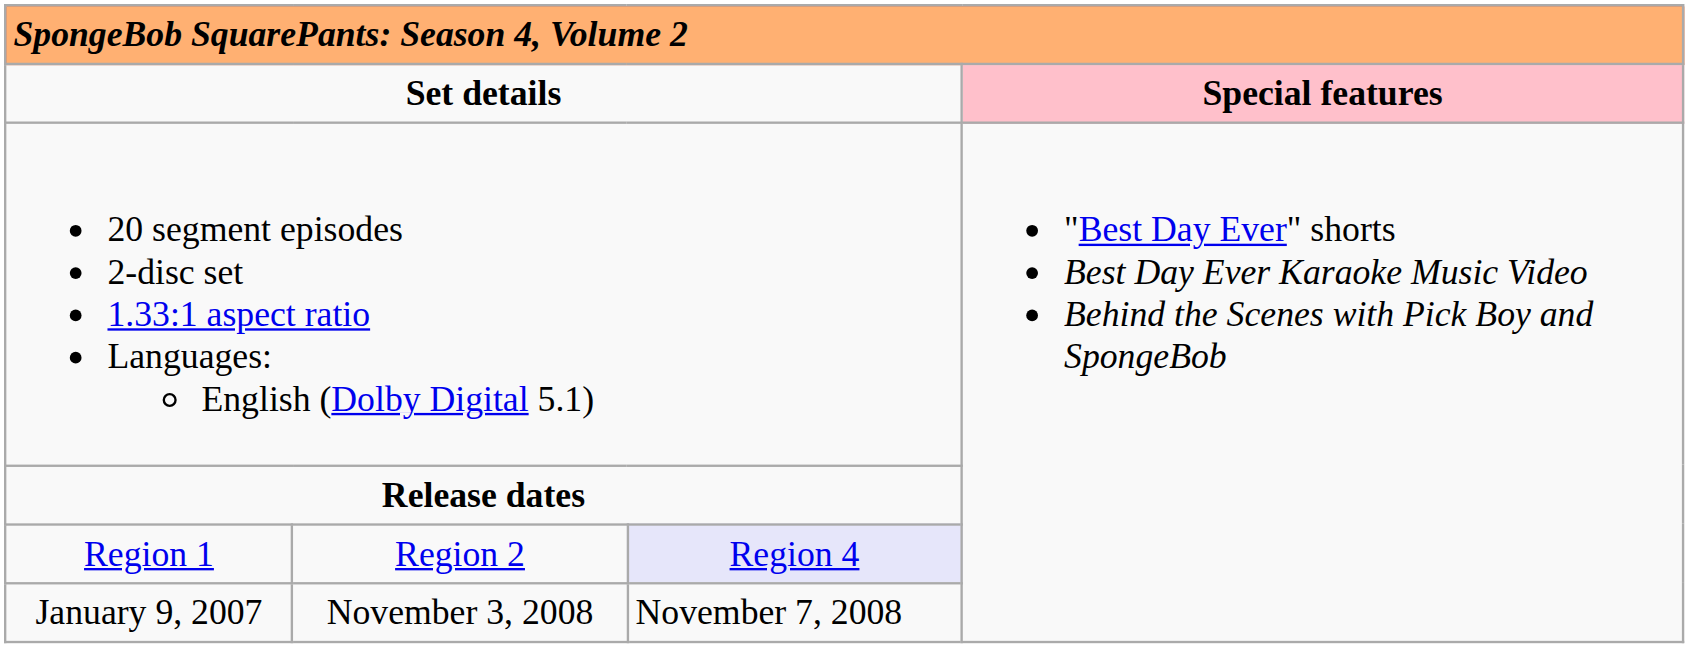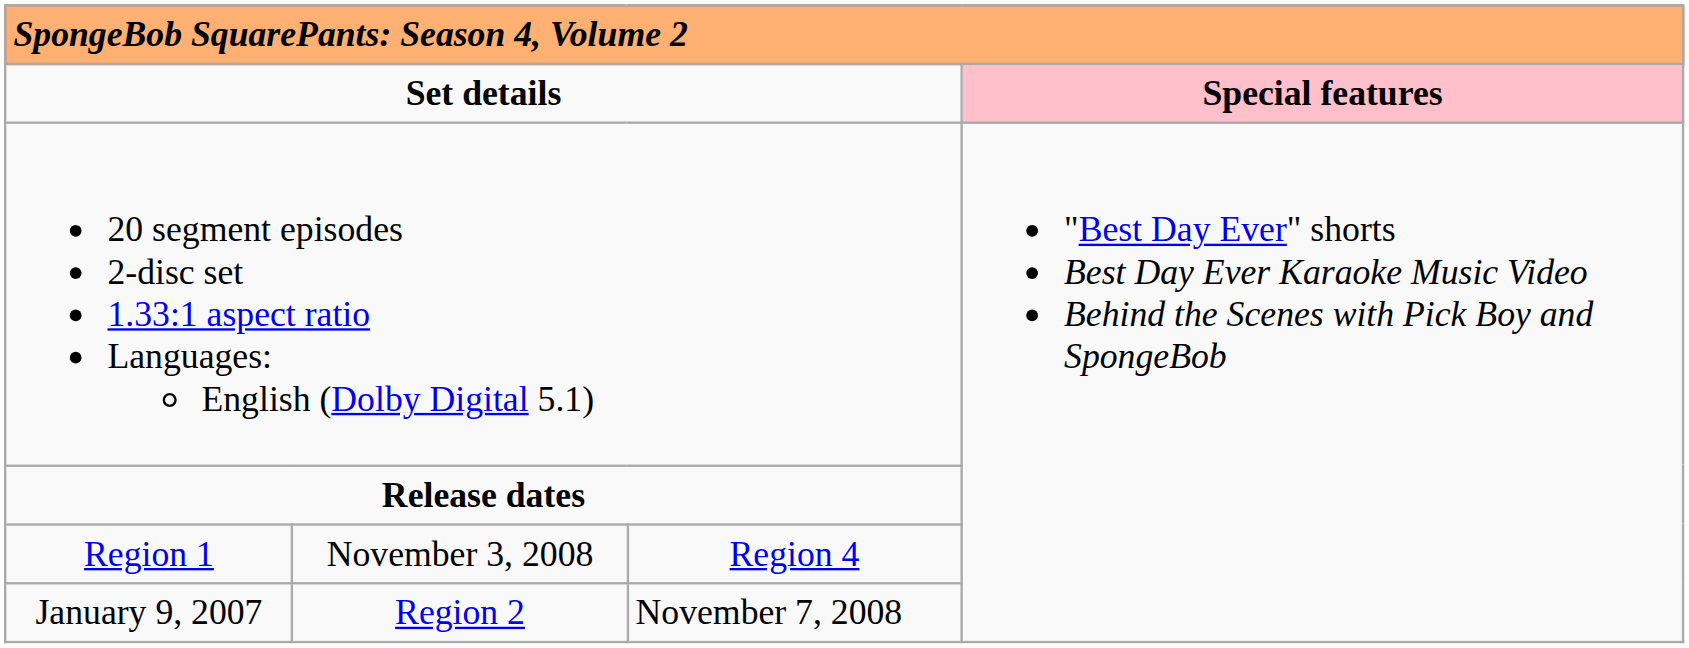Region 1 | column 2: Region 2 -> November 3, 2008
Region 1 | column 3: lavender background -> no background
January 9, 2007 | column 2: November 3, 2008 -> Region 2
